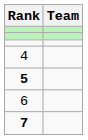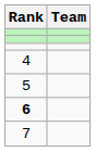row 6 | Rank: bold -> normal
row 7 | Rank: normal -> bold
row 8 | Rank: bold -> normal
